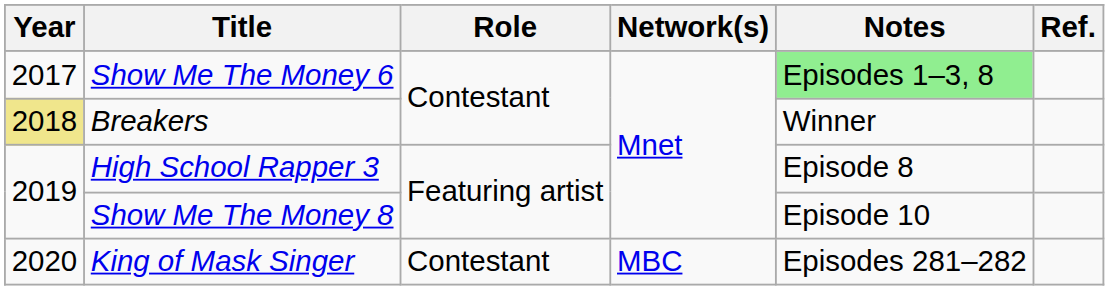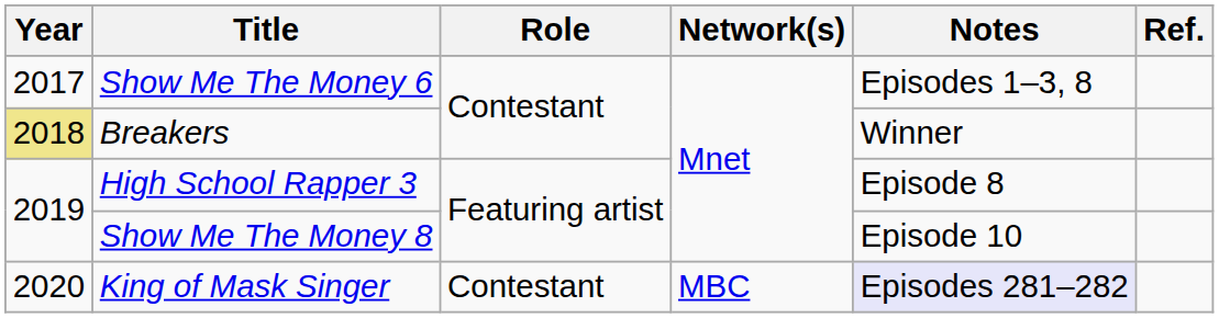Show Me The Money 6 | Notes: lightgreen background -> no background
King of Mask Singer | Notes: no background -> lavender background
